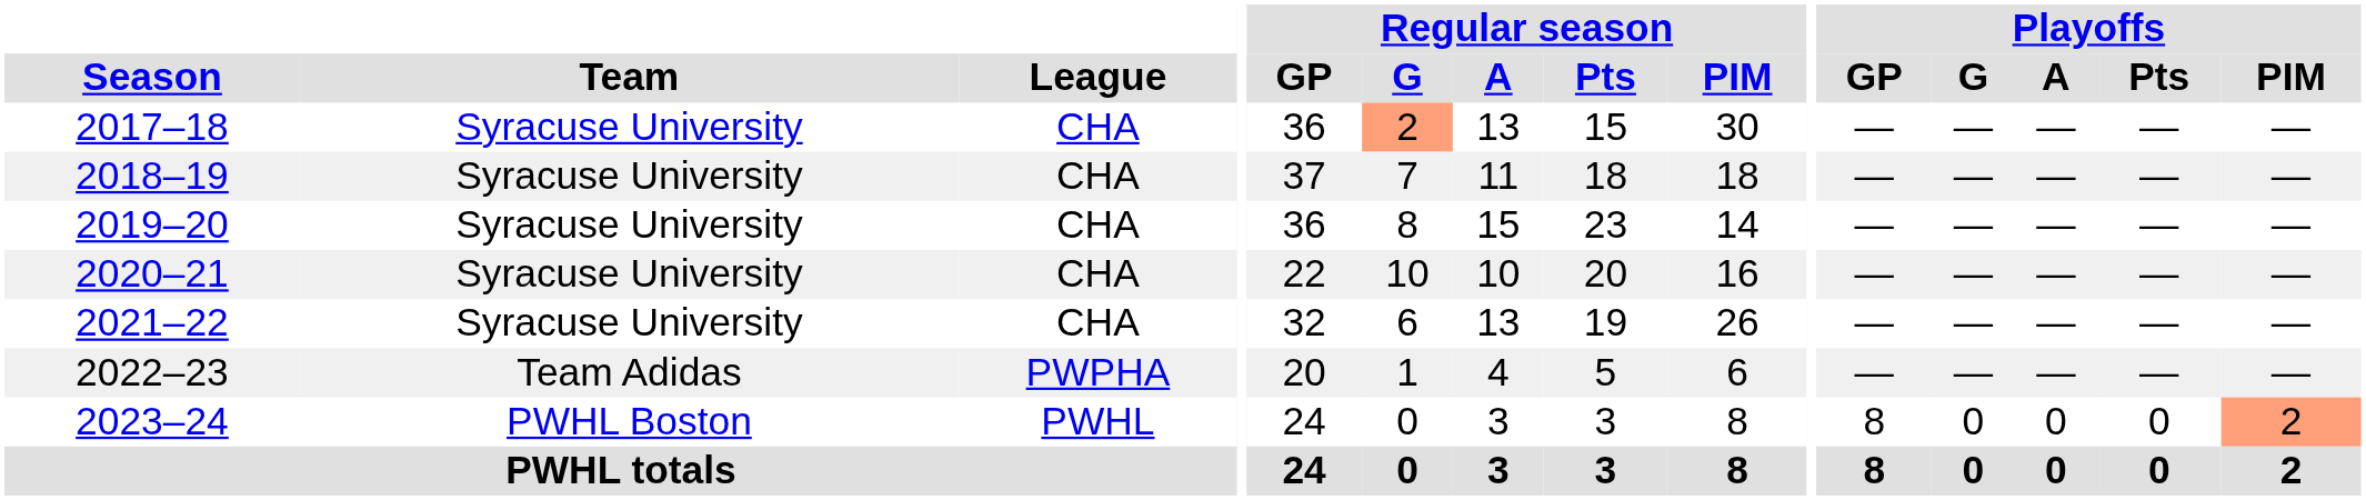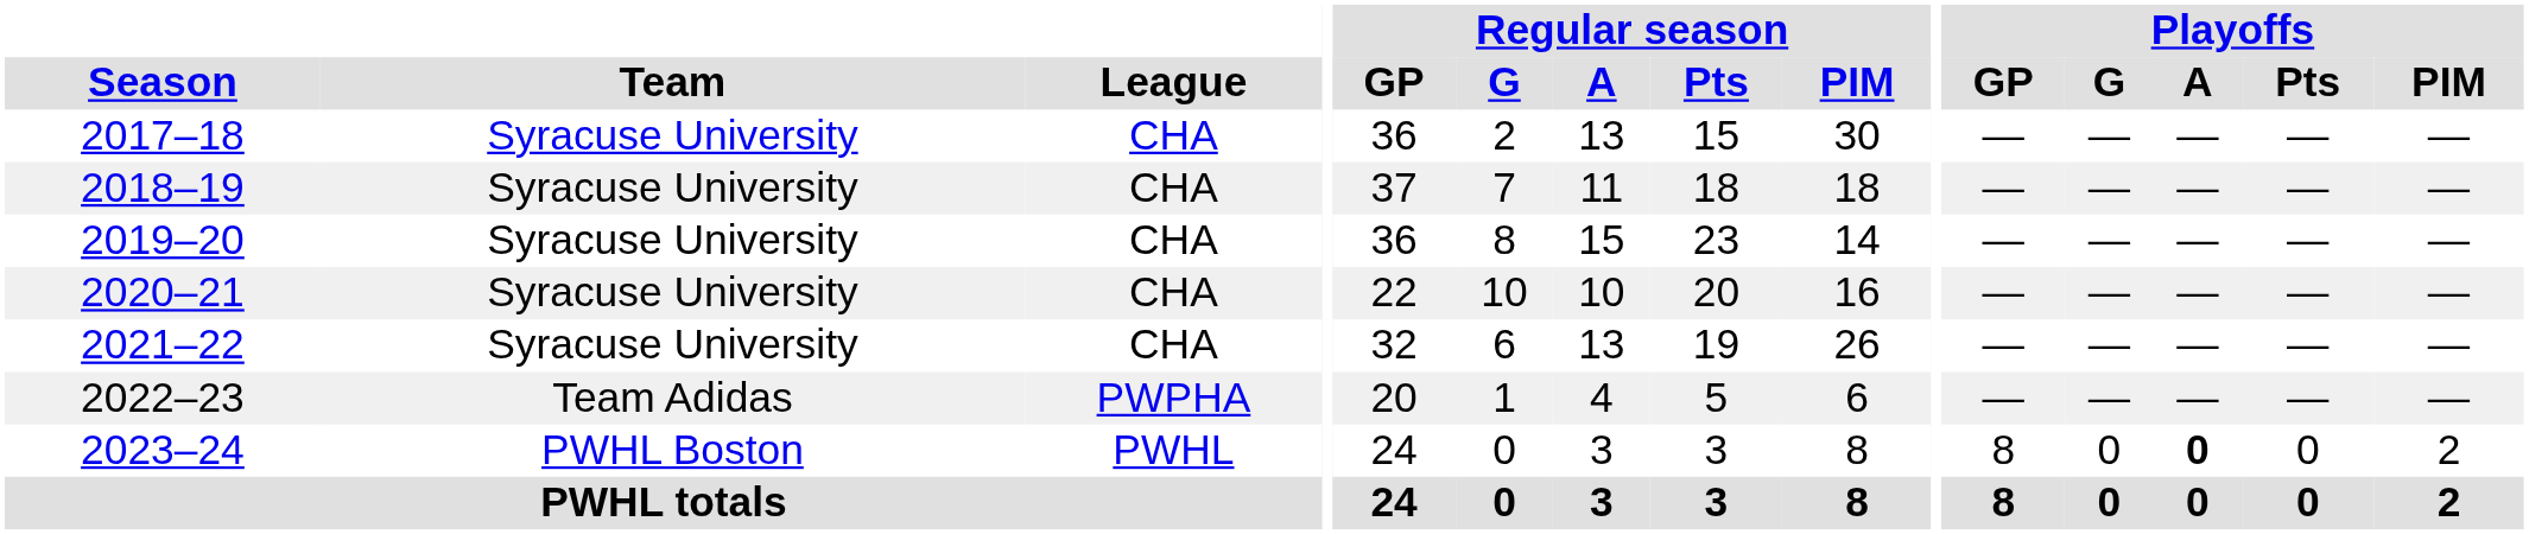2017–18 | Regular season / G: lightsalmon background -> no background
2023–24 | Playoffs / A: normal -> bold
2023–24 | Playoffs / PIM: lightsalmon background -> no background
